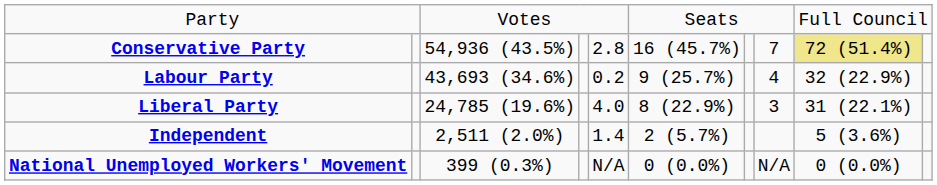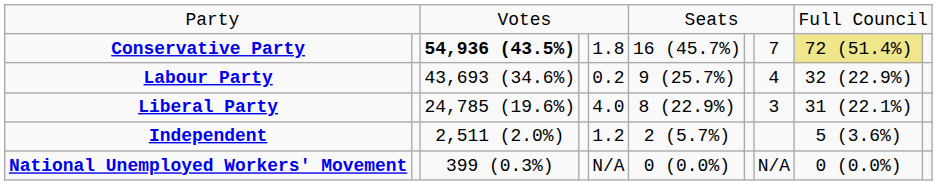Conservative Party | column 3: normal -> bold
Conservative Party | column 5: 2.8 -> 1.8
Independent | column 5: 1.4 -> 1.2
